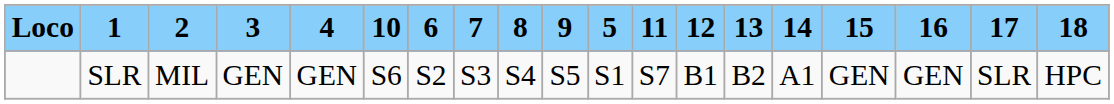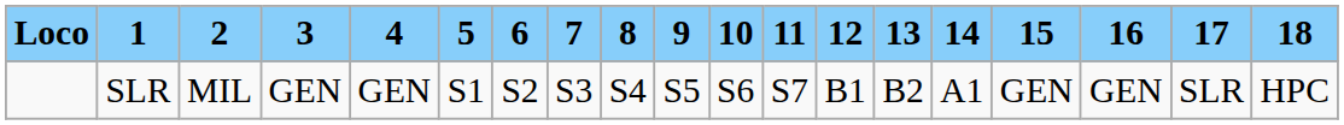columns swapped: 5 <-> 10
